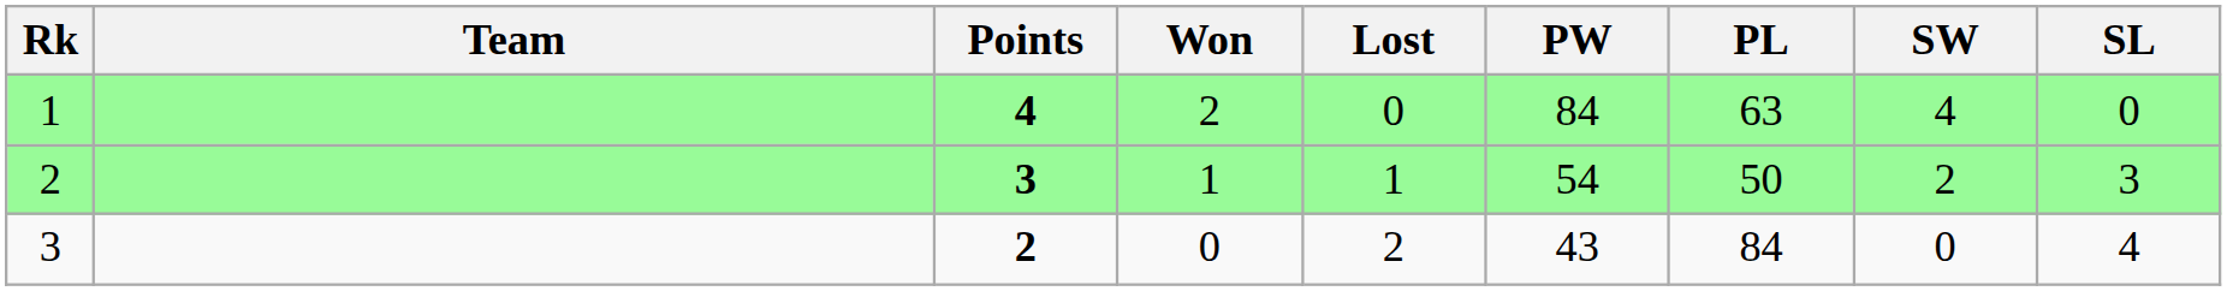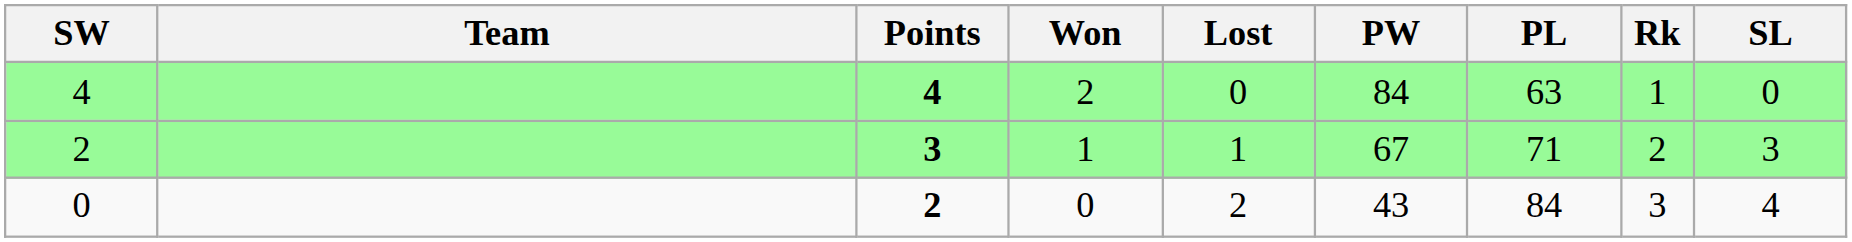columns swapped: Rk <-> SW
row 3 | PW: 54 -> 67
row 3 | PL: 50 -> 71
